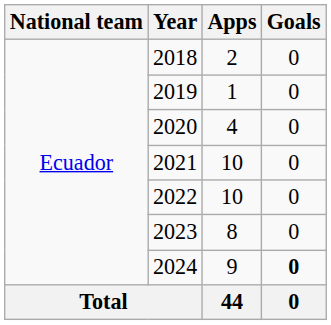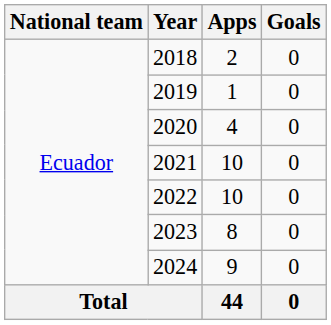2024 | Goals: bold -> normal
